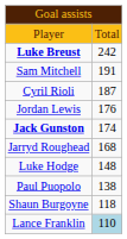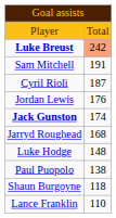Luke Breust | column 2: no background -> lightsalmon background
Lance Franklin | column 2: lightblue background -> no background
